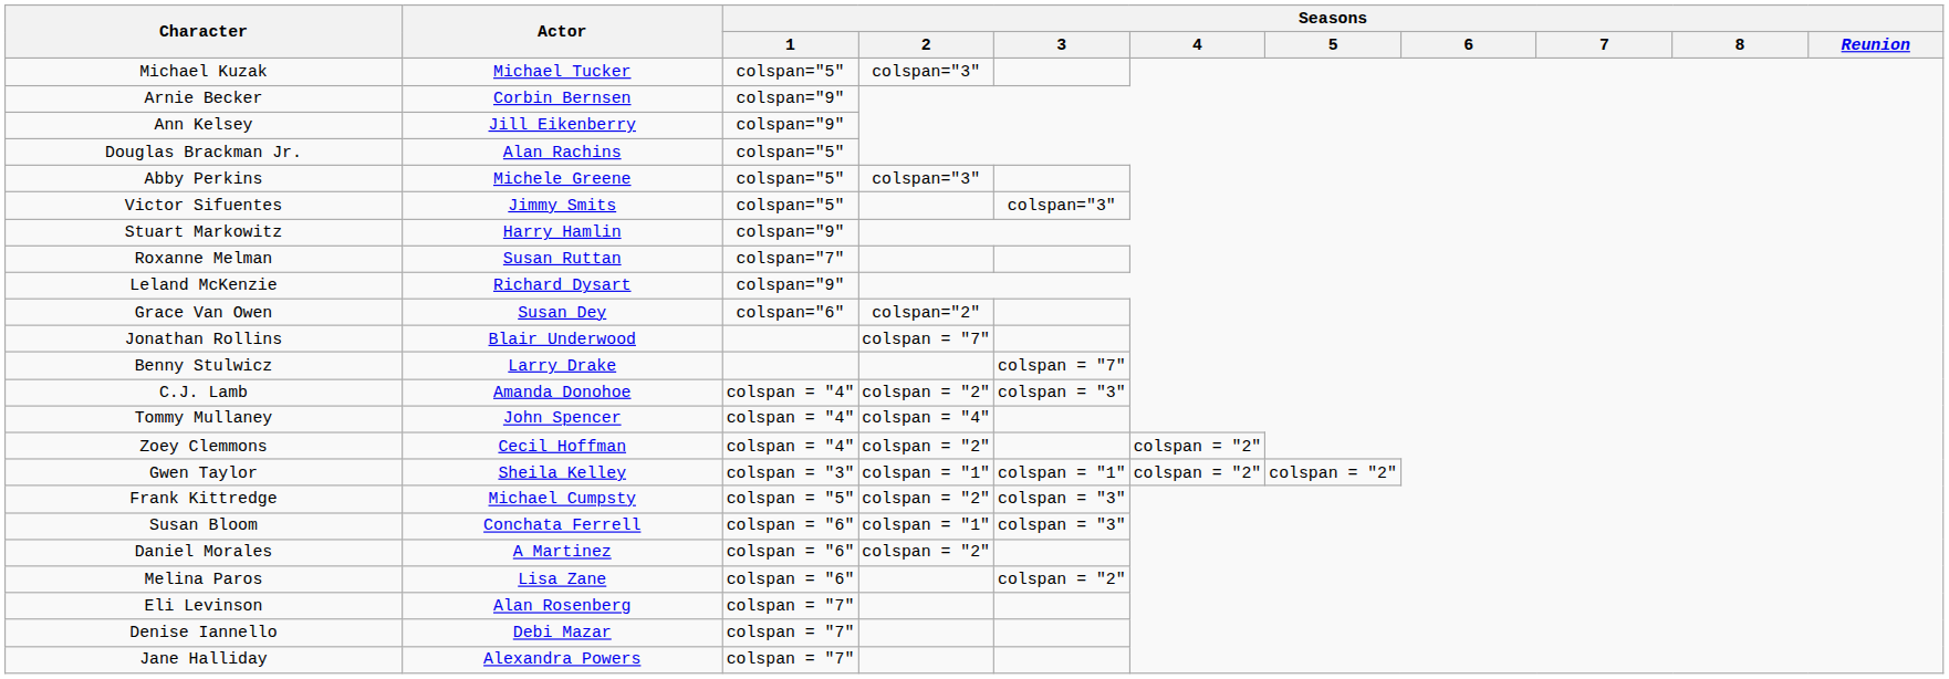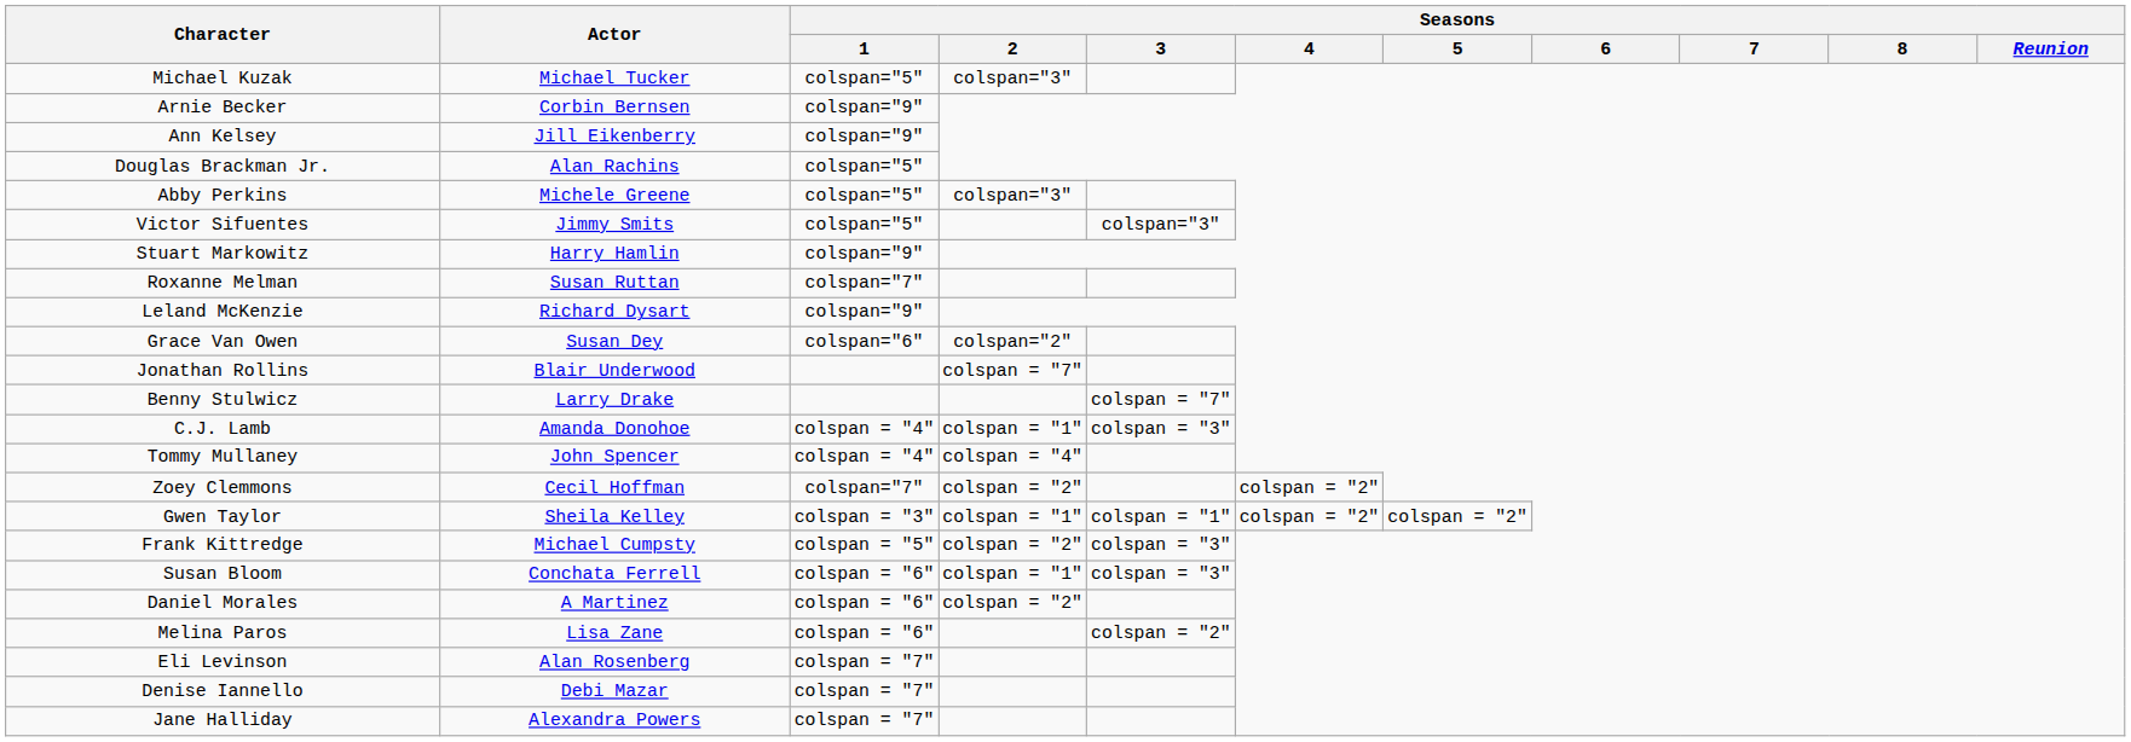C.J. Lamb | Seasons / 2: colspan = "2" -> colspan = "1"
Zoey Clemmons | Seasons / 1: colspan = "4" -> colspan="7"
